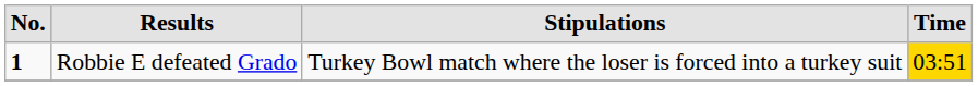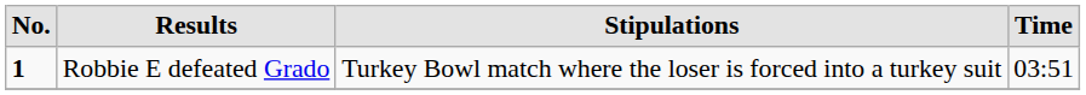Robbie E defeated Grado | Time: gold background -> no background
